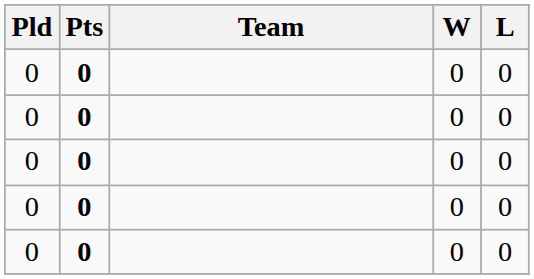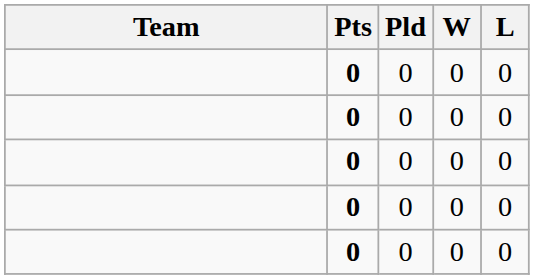columns swapped: Team <-> Pld
